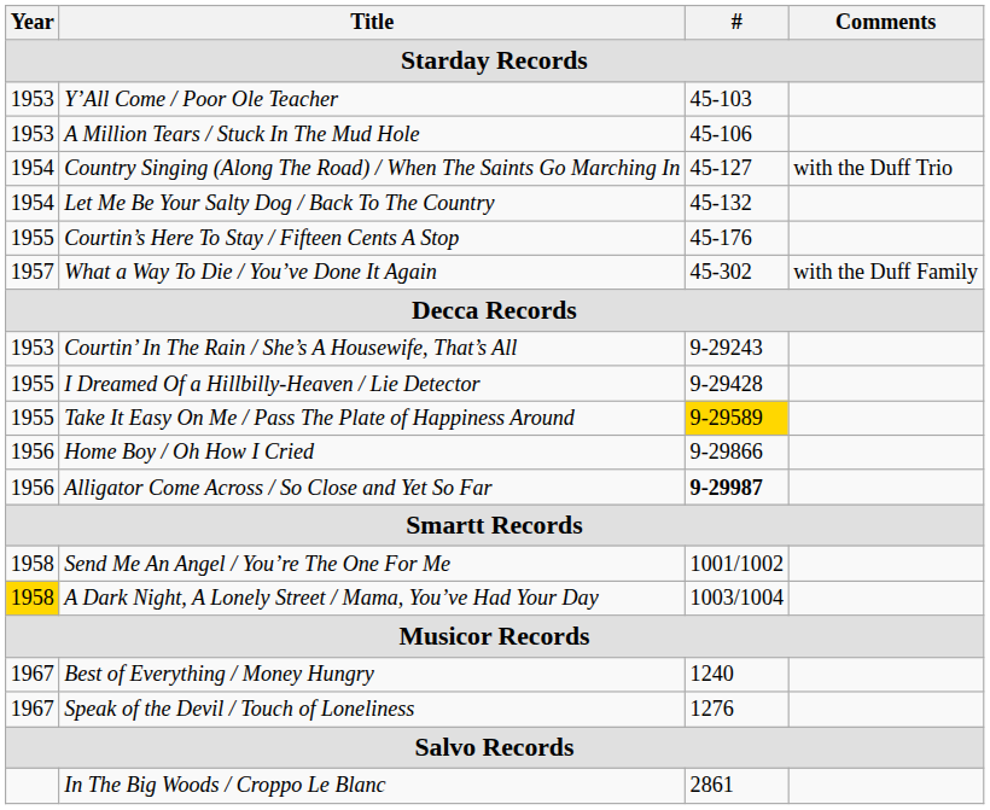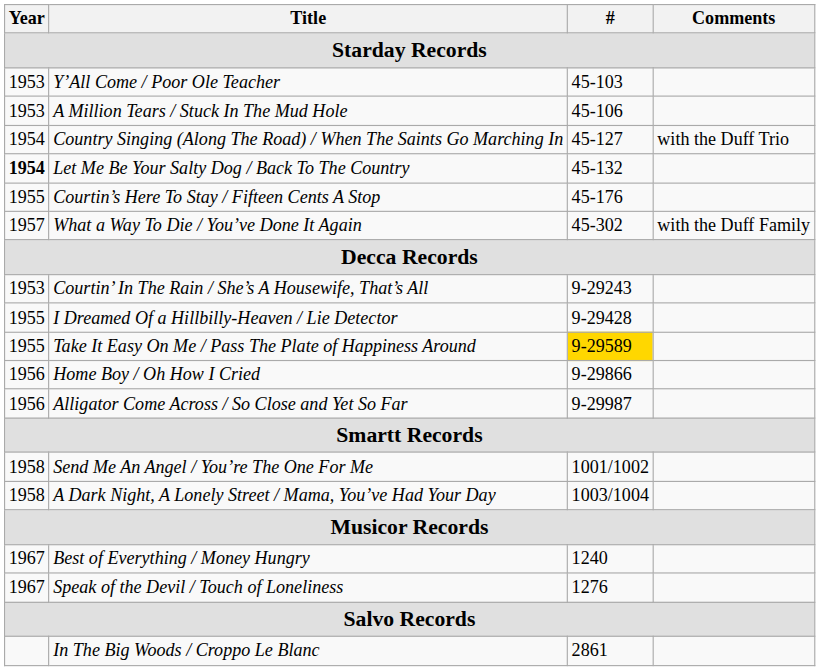Let Me Be Your Salty Dog / Back To The Country | Year: normal -> bold
Alligator Come Across / So Close and Yet So Far | #: bold -> normal
A Dark Night, A Lonely Street / Mama, You’ve Had Your Day | Year: gold background -> no background
